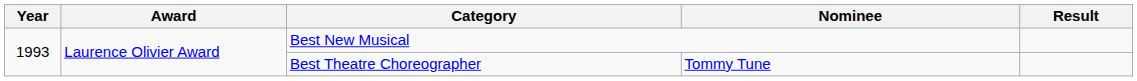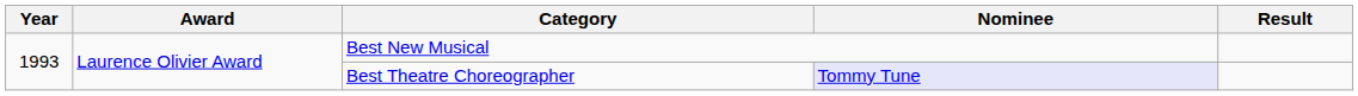Best Theatre Choreographer | Nominee: no background -> lavender background
